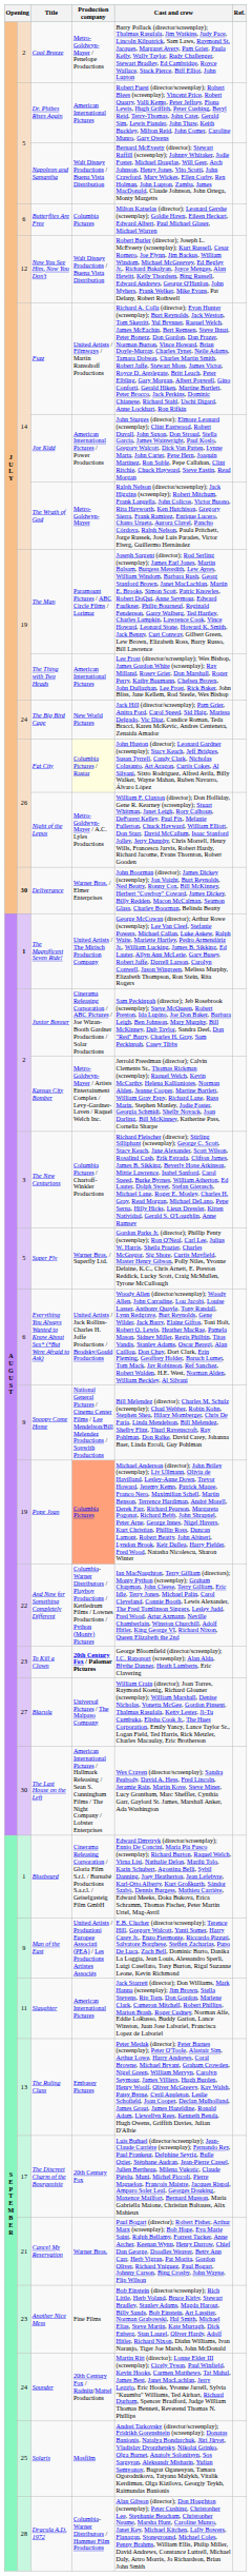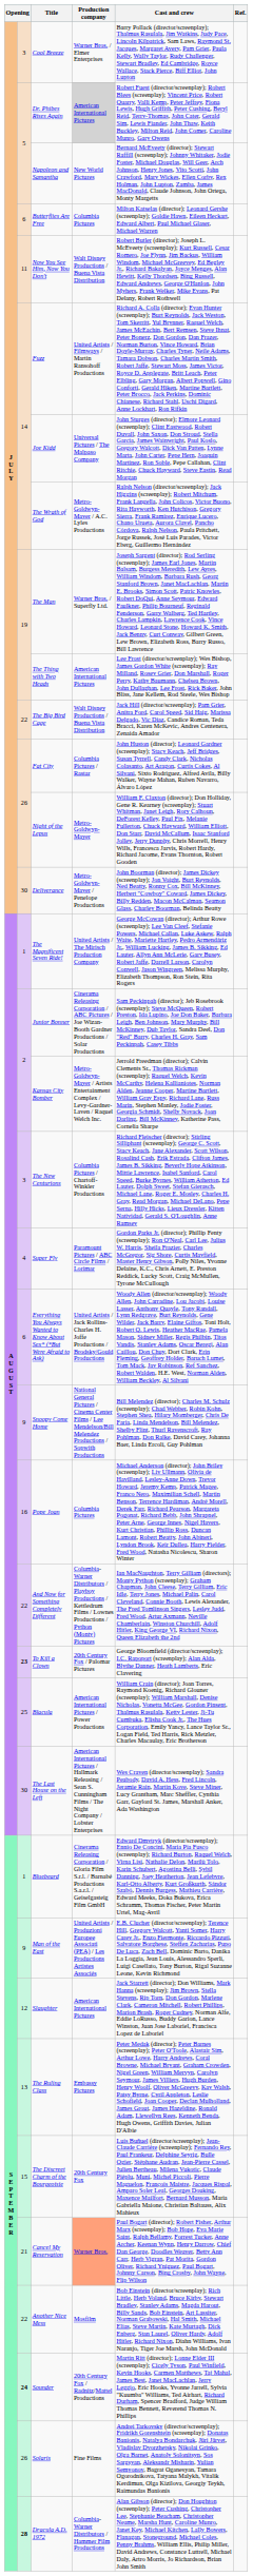Cool Breeze | column 2: 2 -> 3
Cool Breeze | Production company: Metro-Goldwyn-Mayer / Penelope Productions -> Warner Bros. / Elmer Enterprises
Dr. Phibes Rises Again | Production company: no background -> lightgrey background
Napoleon and Samantha | Production company: Walt Disney Productions / Buena Vista Distribution -> New World Pictures
Now You See Him, Now You Don't | column 2: 12 -> 11
Joe Kidd | Production company: American International Pictures / Power Productions -> Universal Pictures / The Malpaso Company
The Wrath of God | Production company: Metro-Goldwyn-Mayer -> Metro-Goldwyn-Mayer / A.C. Lyles Productions
The Man | Production company: Paramount Pictures / ABC Circle Films / Lorimar -> Warner Bros. / Superfly Ltd.
The Big Bird Cage | column 2: 24 -> 22
The Big Bird Cage | Production company: New World Pictures -> Walt Disney Productions / Buena Vista Distribution
Fat City | Production company: lightyellow background -> no background
Night of the Lepus | Production company: Metro-Goldwyn-Mayer / A.C. Lyles Productions -> Metro-Goldwyn-Mayer
Deliverance | column 2: bold -> normal
Deliverance | Production company: Warner Bros. / Elmer Enterprises -> Metro-Goldwyn-Mayer / Penelope Productions
The Magnificent Seven Ride! | column 2: bold -> normal
Super Fly | column 2: 5 -> 4
Super Fly | Production company: Warner Bros. / Superfly Ltd. -> Paramount Pictures / ABC Circle Films / Lorimar
Pope Joan | column 2: 19 -> 16
Pope Joan | Production company: lightsalmon background -> no background
To Kill a Clown | column 2: normal -> bold
To Kill a Clown | Production company: bold -> normal
Blacula | column 2: 27 -> 25
Blacula | Production company: Universal Pictures / The Malpaso Company -> American International Pictures / Power Productions
Slaughter | column 2: 11 -> 12
The Discreet Charm of the Bourgeoisie | column 2: 17 -> 15
Cancel My Reservation | Production company: no background -> lightsalmon background
Another Nice Mess | column 2: 23 -> 22
Another Nice Mess | Production company: Fine Films -> Mosfilm
Sounder | column 2: normal -> bold
Solaris | column 2: 25 -> 26
Solaris | Production company: Mosfilm -> Fine Films
Dracula A.D. 1972 | column 2: normal -> bold
